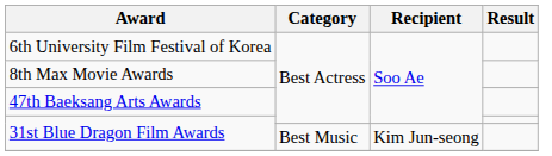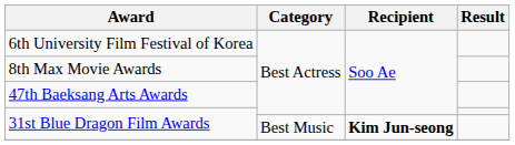31st Blue Dragon Film Awards / Best Music | Recipient: normal -> bold
